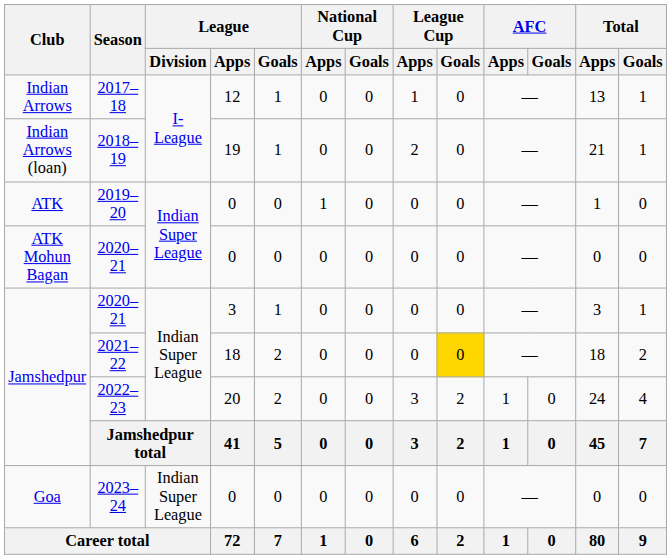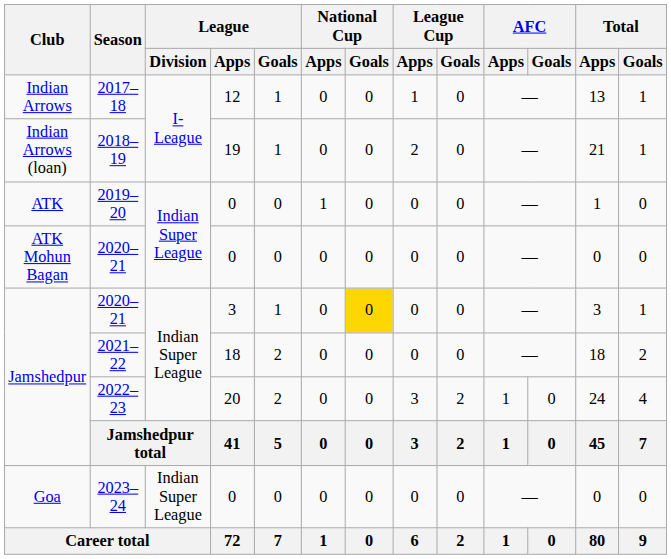Jamshedpur / 2020–21 | National Cup / Goals: no background -> gold background
2021–22 | League Cup / Goals: gold background -> no background
